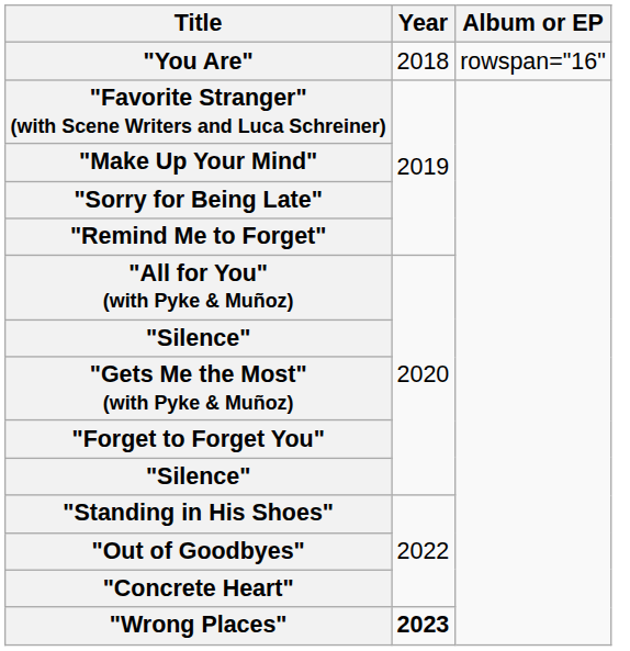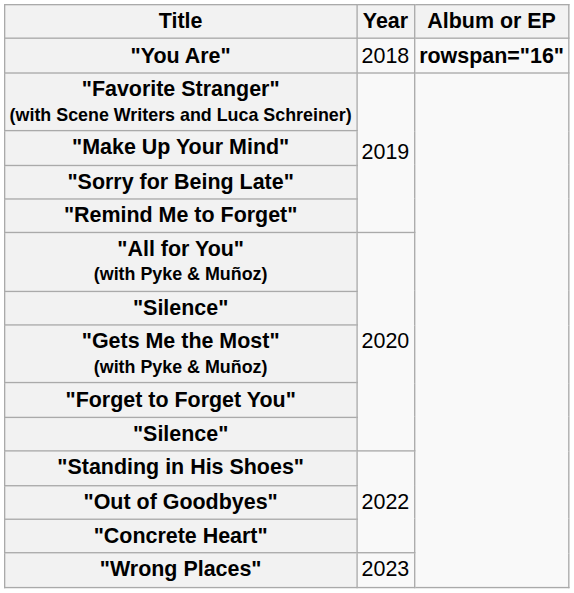"You Are" | Album or EP: normal -> bold
"Wrong Places" | Year: bold -> normal
